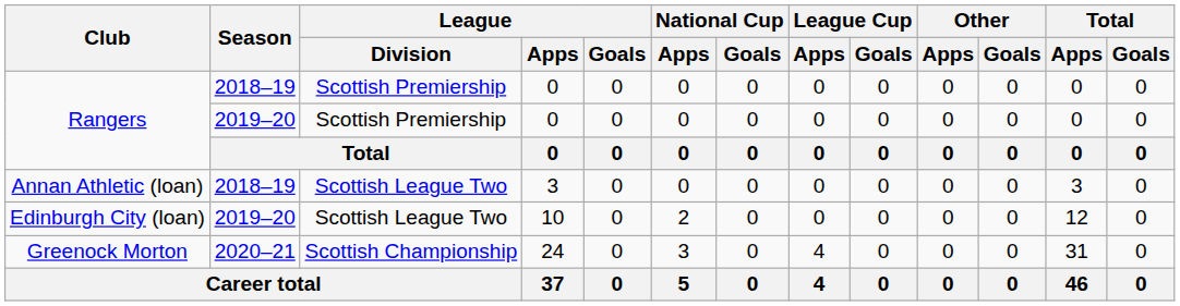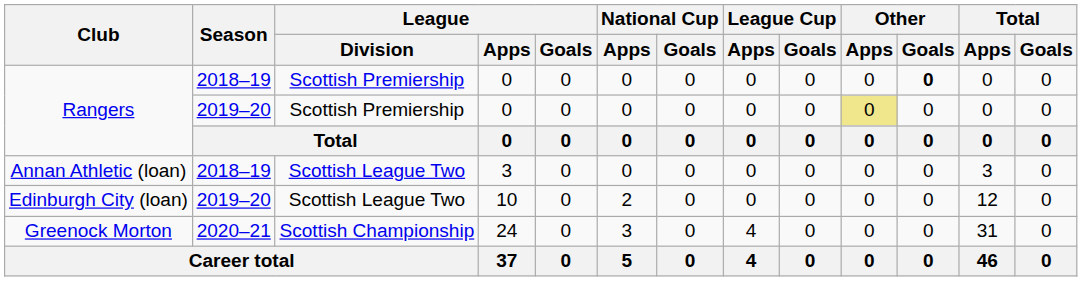Rangers / 2018–19 | Other / Goals: normal -> bold
Rangers / 2019–20 | Other / Apps: no background -> khaki background
